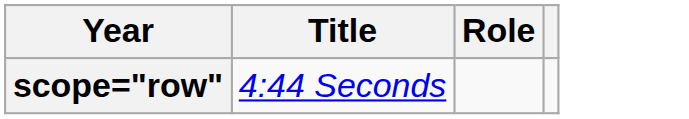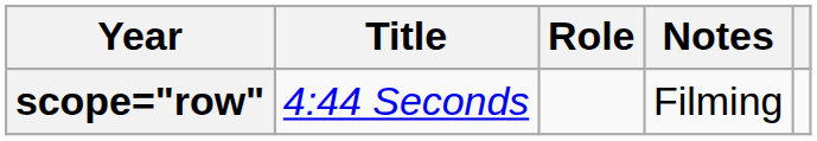+ column: Notes | Filming
